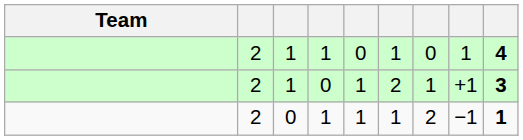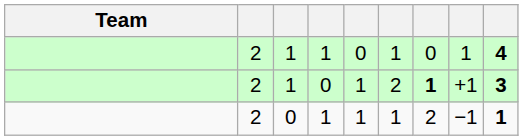row 3 | column 7: normal -> bold
